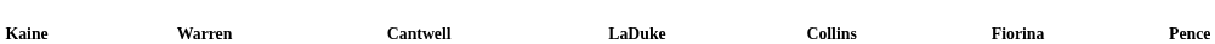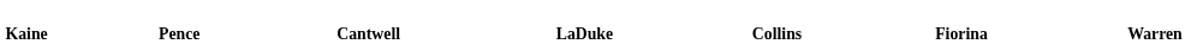columns swapped: 3 <-> 305
